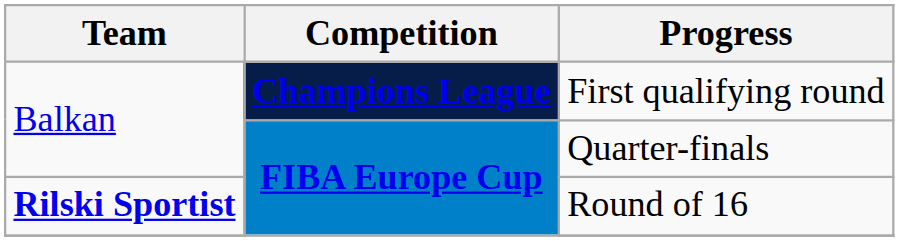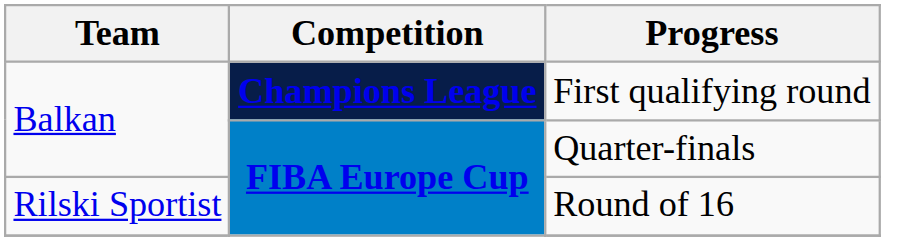Round of 16 | Team: bold -> normal
